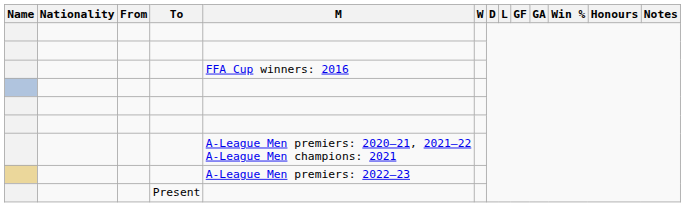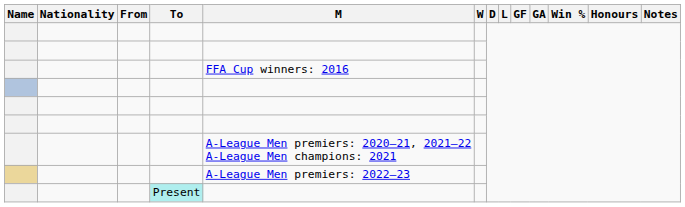Present | To: no background -> paleturquoise background
